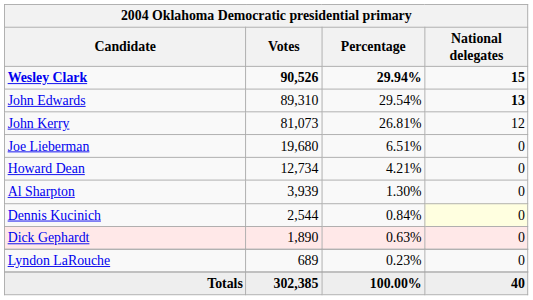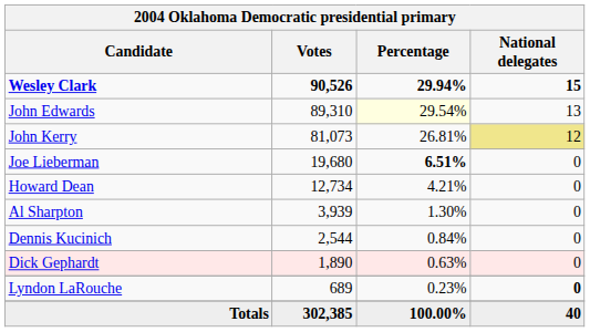John Edwards | Percentage: no background -> lightyellow background
John Edwards | National delegates: bold -> normal
John Kerry | National delegates: no background -> khaki background
Joe Lieberman | Percentage: normal -> bold
Dennis Kucinich | National delegates: lightyellow background -> no background
Lyndon LaRouche | National delegates: normal -> bold
